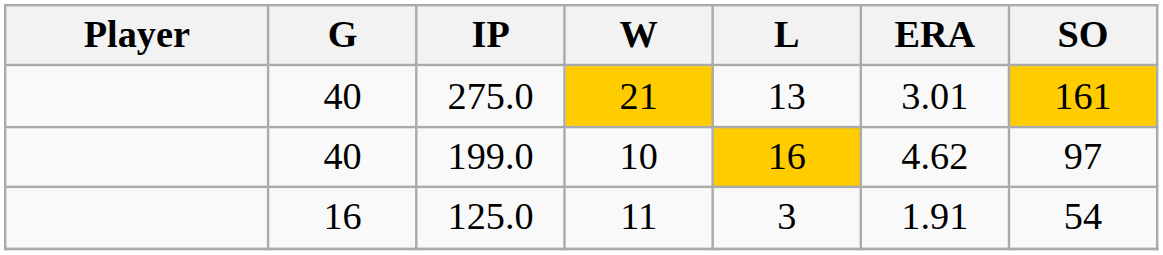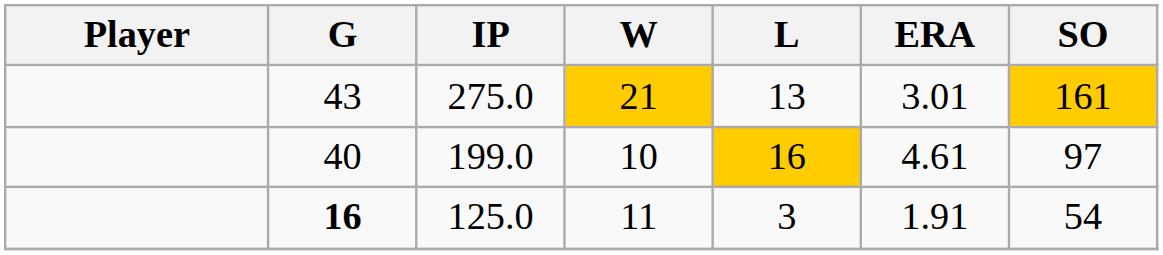275.0 | G: 40 -> 43
199.0 | ERA: 4.62 -> 4.61
125.0 | G: normal -> bold
